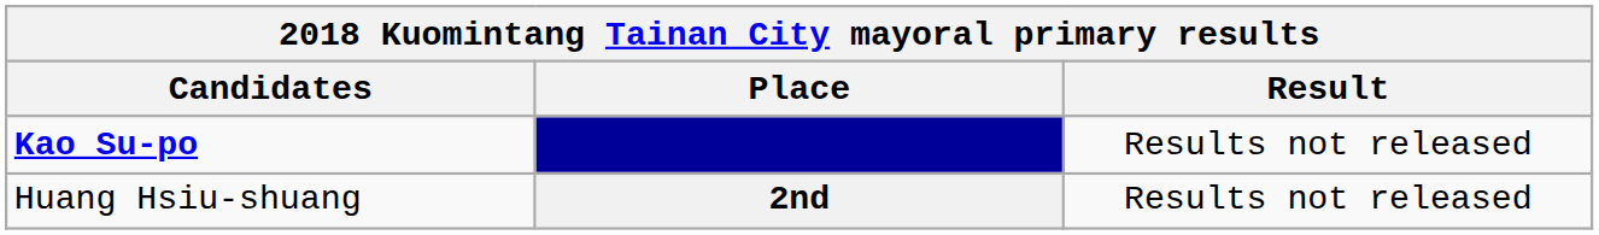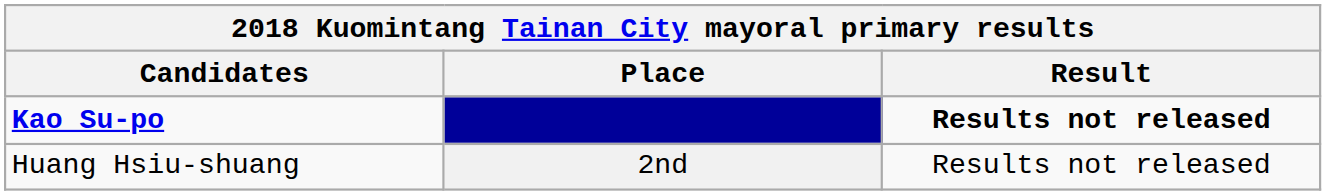Kao Su-po | Result: normal -> bold
Huang Hsiu-shuang | Place: bold -> normal
